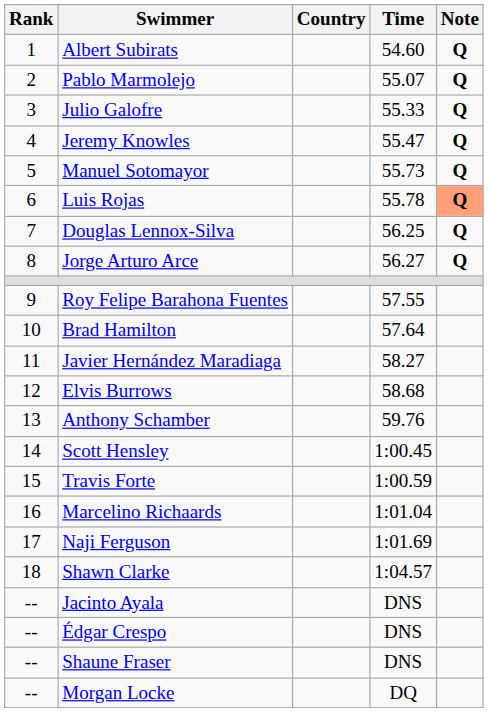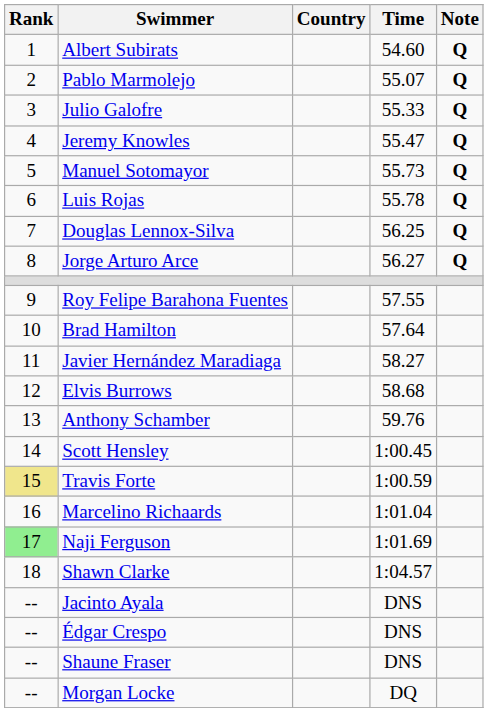Luis Rojas | Note: lightsalmon background -> no background
Travis Forte | Rank: no background -> khaki background
Naji Ferguson | Rank: no background -> lightgreen background
